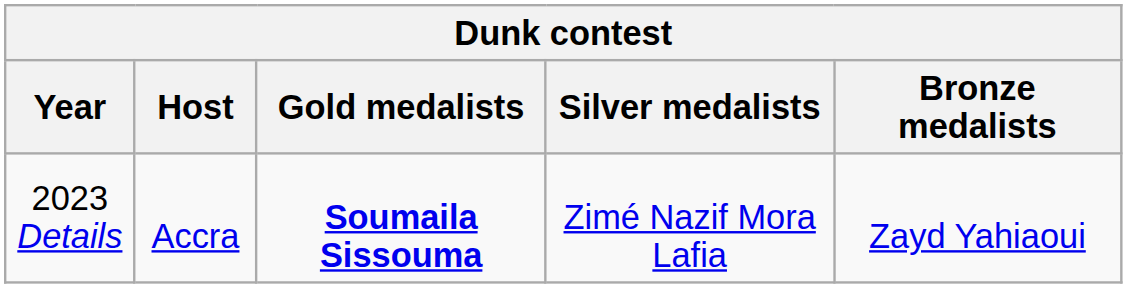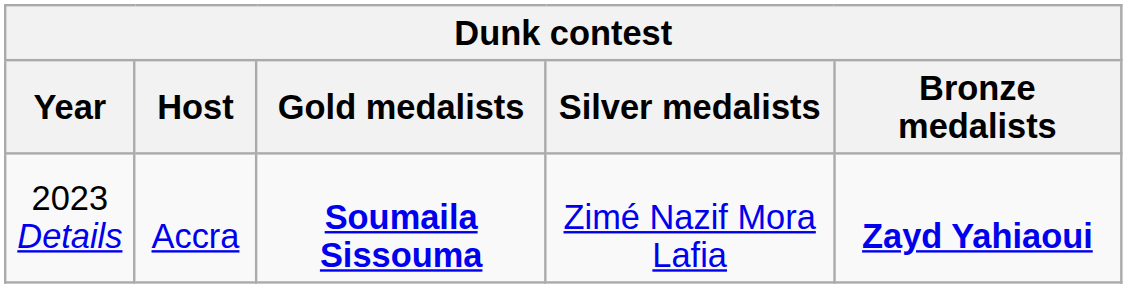2023 Details | Bronze medalists: normal -> bold
